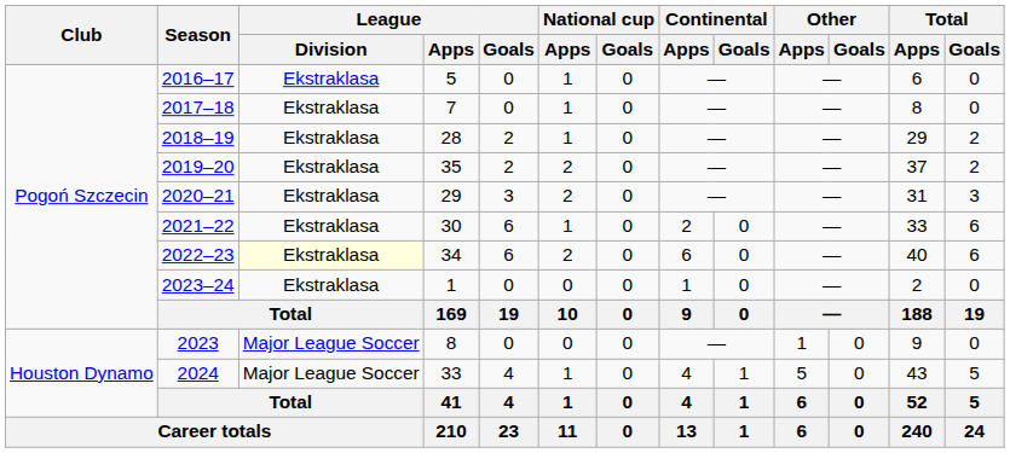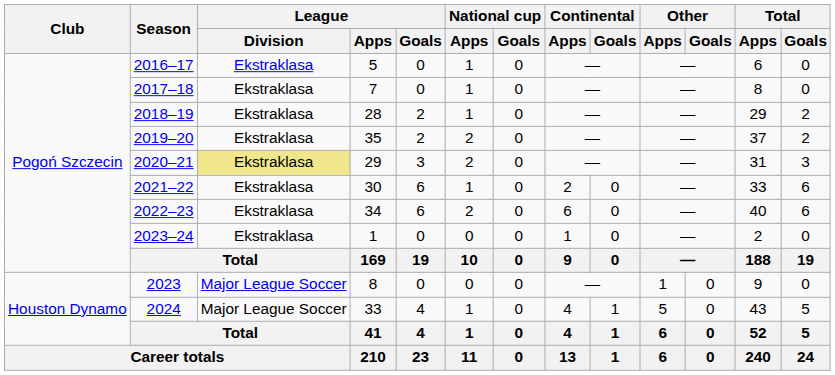2020–21 | League / Division: no background -> khaki background
2022–23 | League / Division: lightyellow background -> no background
